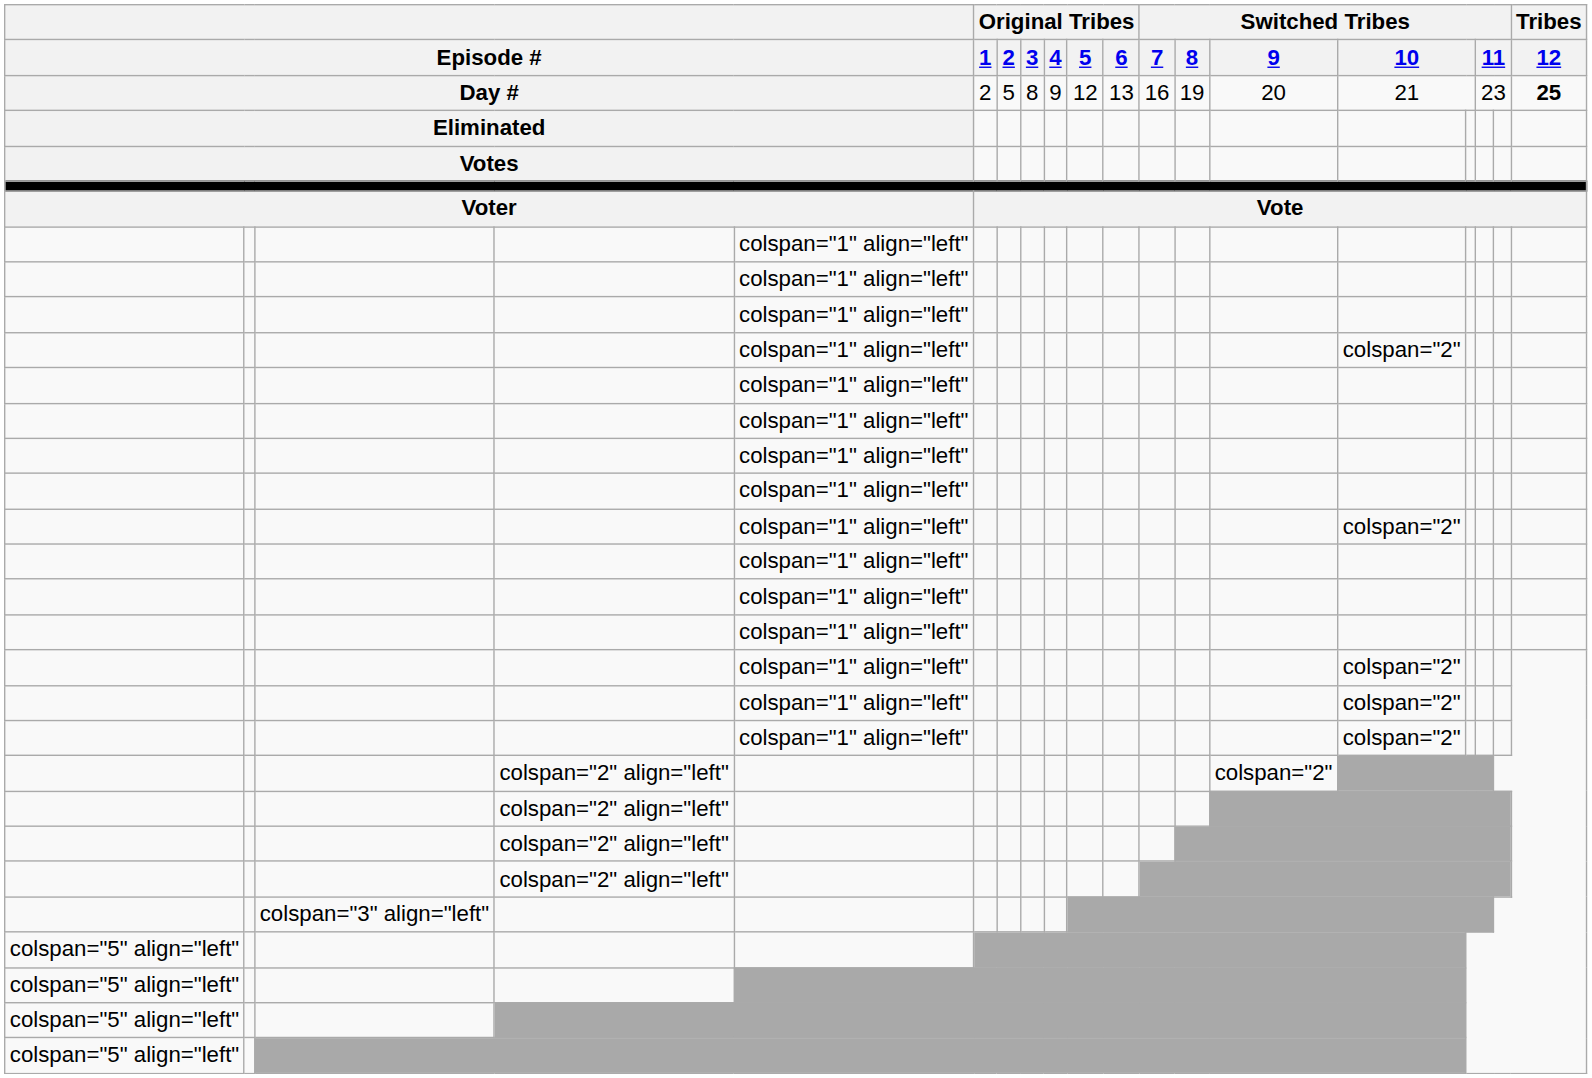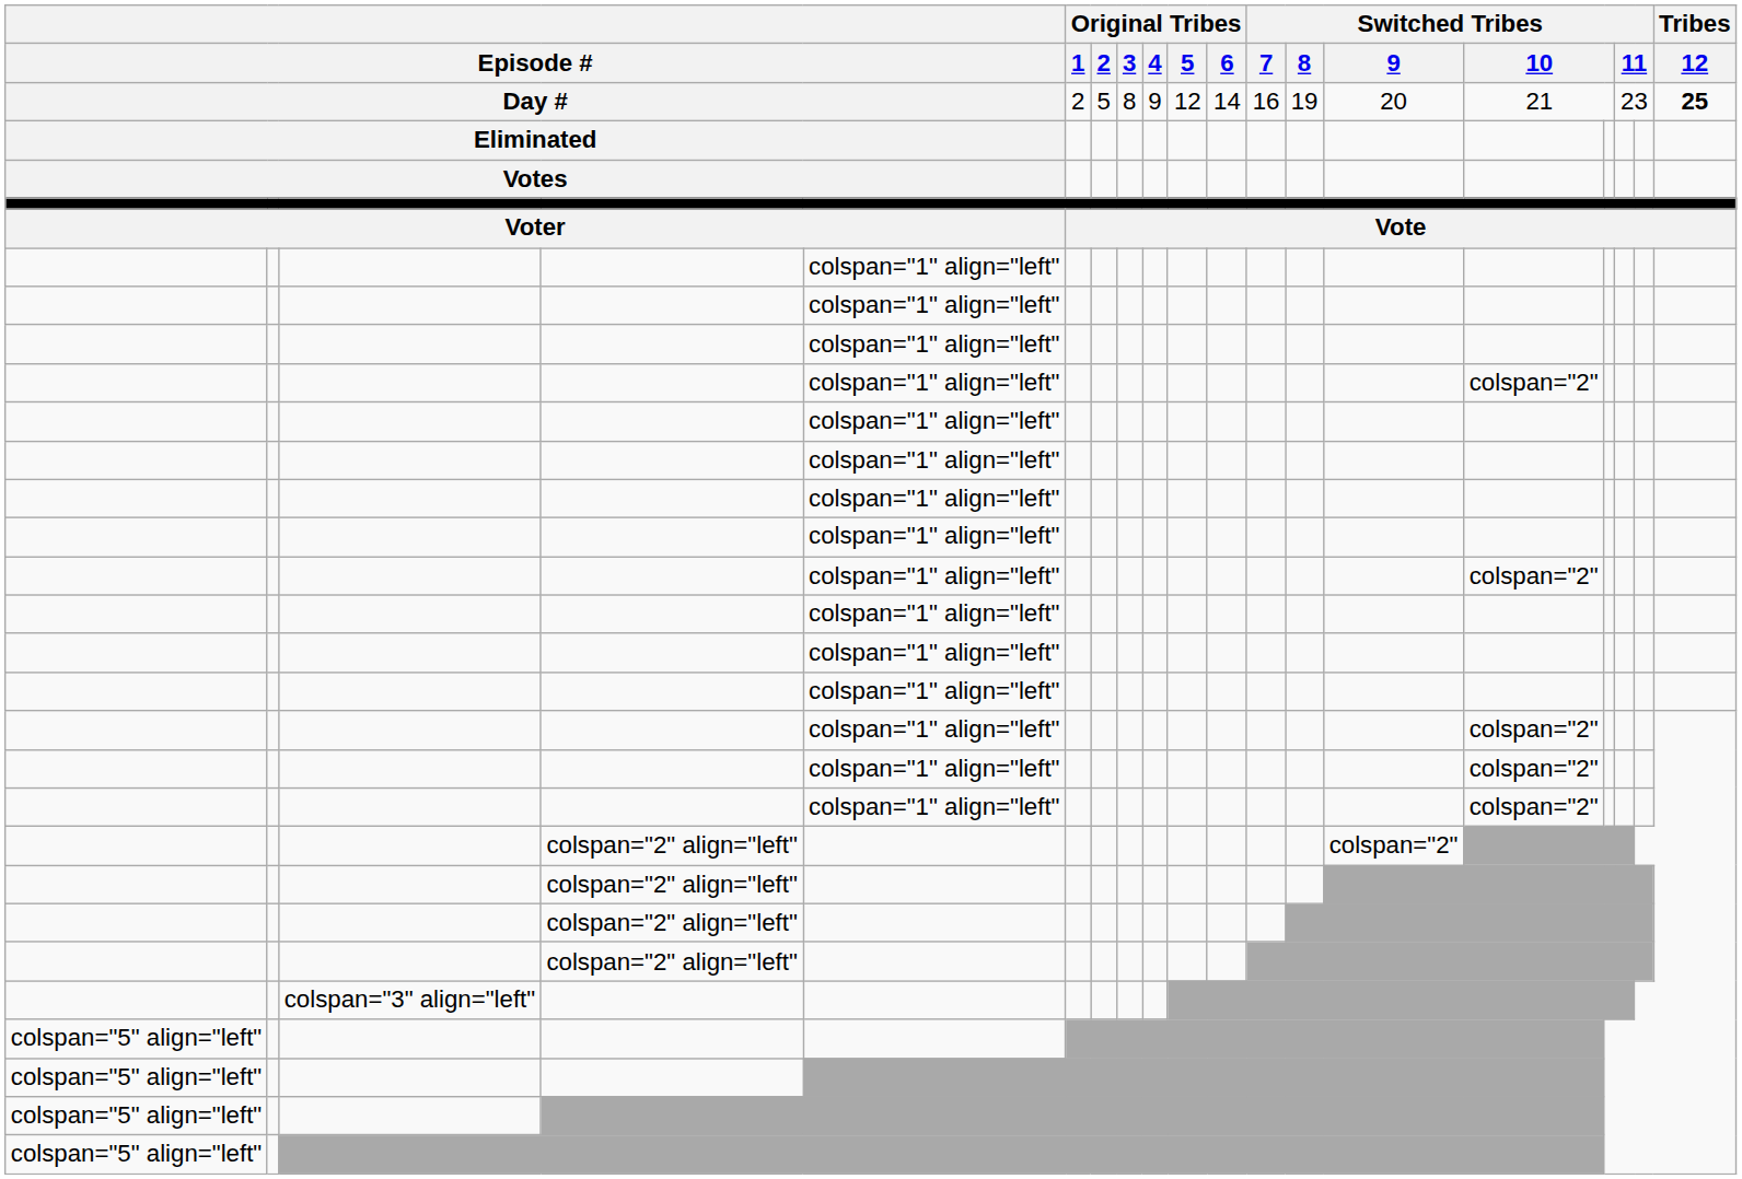Day # | Original Tribes / 6: 13 -> 14
